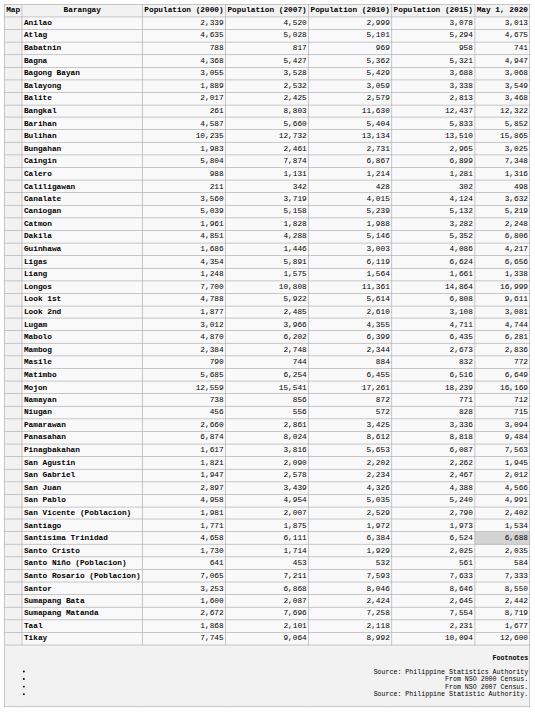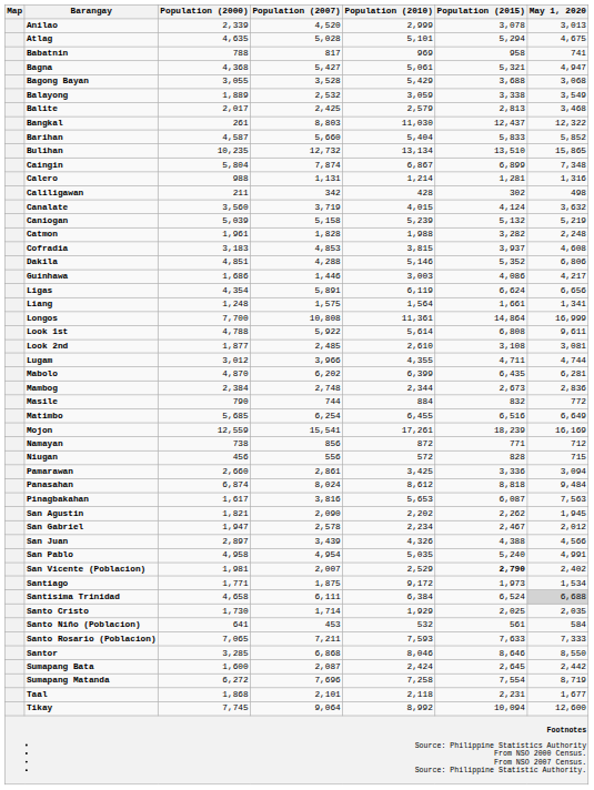Bagna | Population (2010): 5,362 -> 5,061
Bangkal | Population (2010): 11,630 -> 11,030
- row: Bungahan | 1,983 | 2,461 | 2,731 | 2,965 | 3,025
+ row: Cofradia | 3,183 | 4,853 | 3,815 | 3,937 | 4,608
Liang | May 1, 2020: 1,338 -> 1,341
San Vicente (Poblacion) | Population (2015): normal -> bold
Santiago | Population (2010): 1,972 -> 9,172
Santor | Population (2000): 3,253 -> 3,285
Sumapang Matanda | Population (2000): 2,672 -> 6,272
